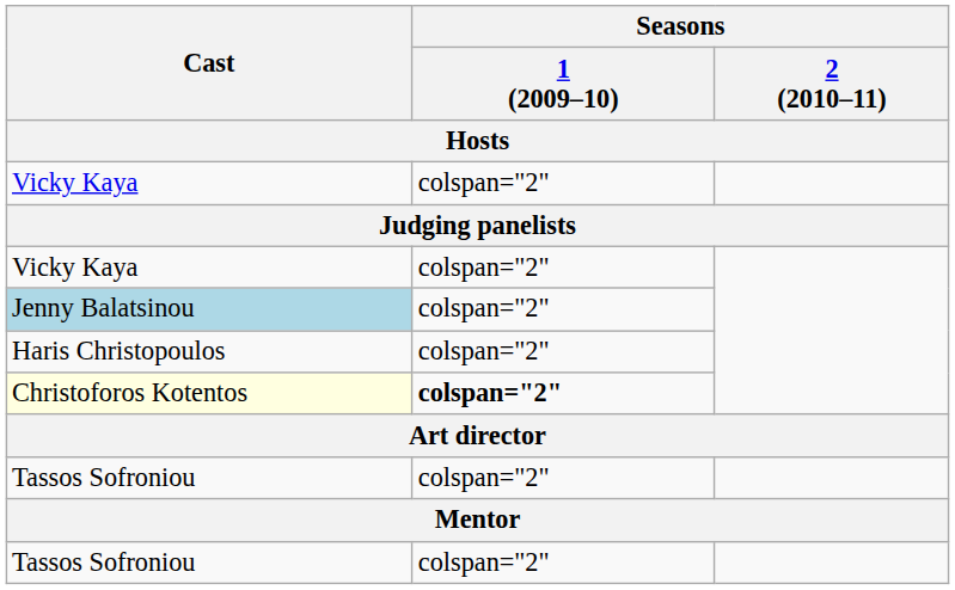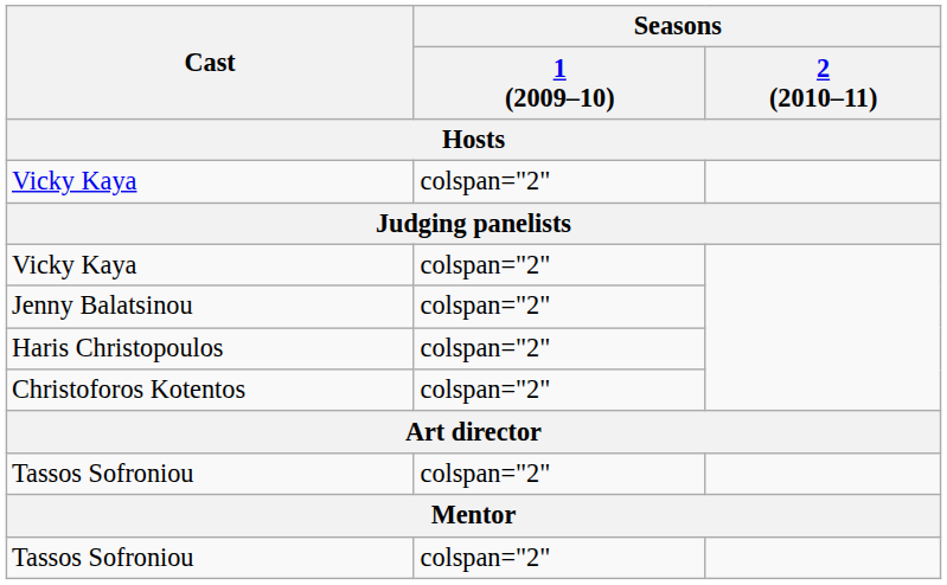Jenny Balatsinou | Cast: lightblue background -> no background
Christoforos Kotentos | Cast: lightyellow background -> no background
Christoforos Kotentos | Seasons / 1 (2009–10): bold -> normal
